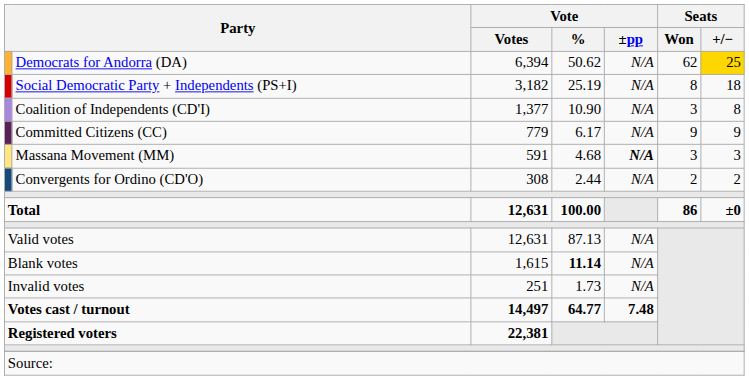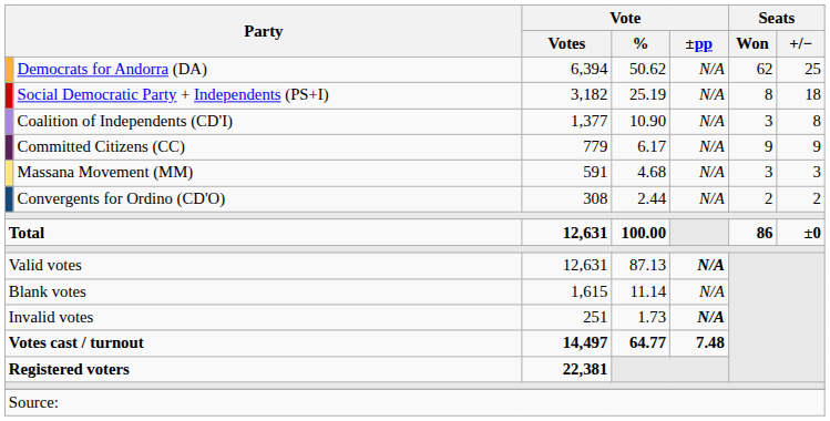Democrats for Andorra (DA) | Seats / +/−: gold background -> no background
Massana Movement (MM) | Vote / ±pp: bold -> normal
Valid votes | Vote / ±pp: normal -> bold
Blank votes | Vote / %: bold -> normal
Invalid votes | Vote / ±pp: normal -> bold
